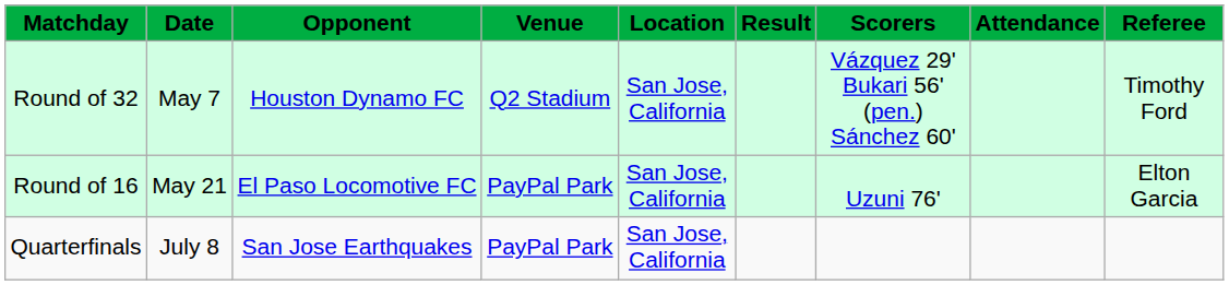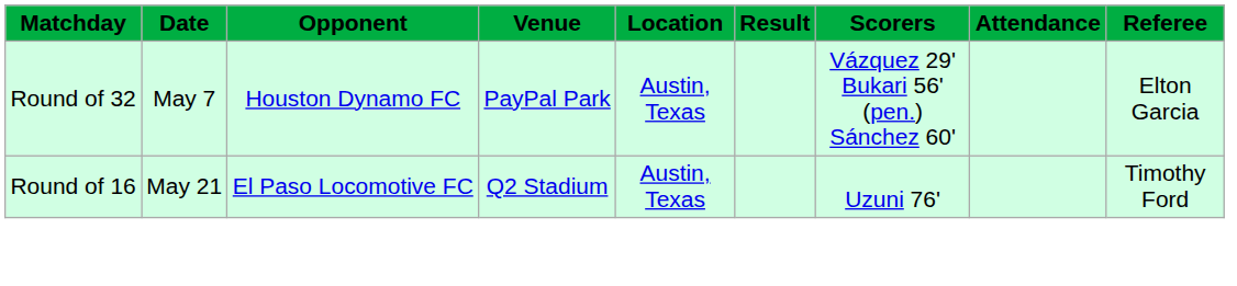Round of 32 | Venue: Q2 Stadium -> PayPal Park
Round of 32 | Location: San Jose, California -> Austin, Texas
Round of 32 | Referee: Timothy Ford -> Elton Garcia
Round of 16 | Venue: PayPal Park -> Q2 Stadium
Round of 16 | Location: San Jose, California -> Austin, Texas
Round of 16 | Referee: Elton Garcia -> Timothy Ford
- row: Quarterfinals | July 8 | San Jose Earthquakes | PayPal Park | San Jose, California
